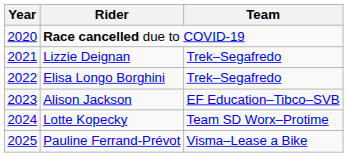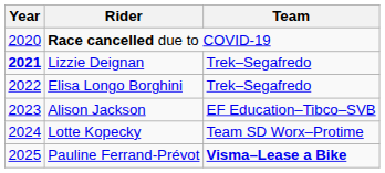Lizzie Deignan | Year: normal -> bold
Pauline Ferrand-Prévot | Team: normal -> bold
